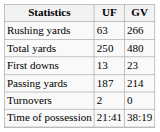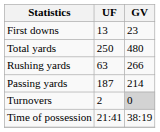rows swapped: First downs <-> Rushing yards
Turnovers | GV: no background -> lightgrey background
